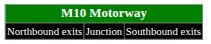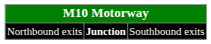Northbound exits | column 2: normal -> bold
